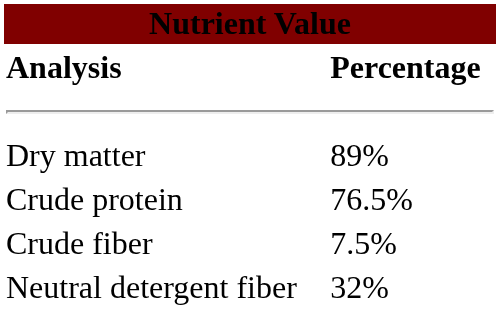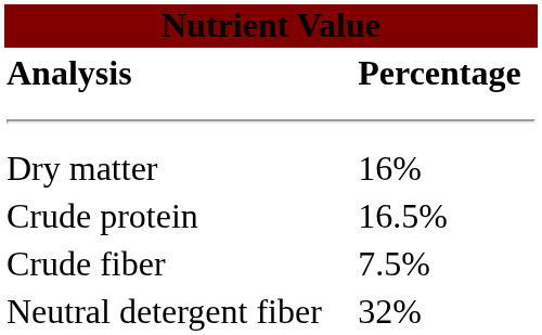Dry matter | Percentage: 89% -> 16%
Crude protein | Percentage: 76.5% -> 16.5%
